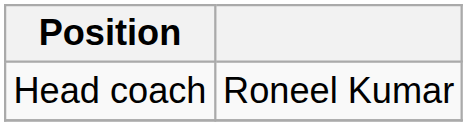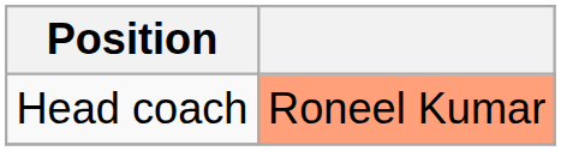Head coach | column 2: no background -> lightsalmon background
